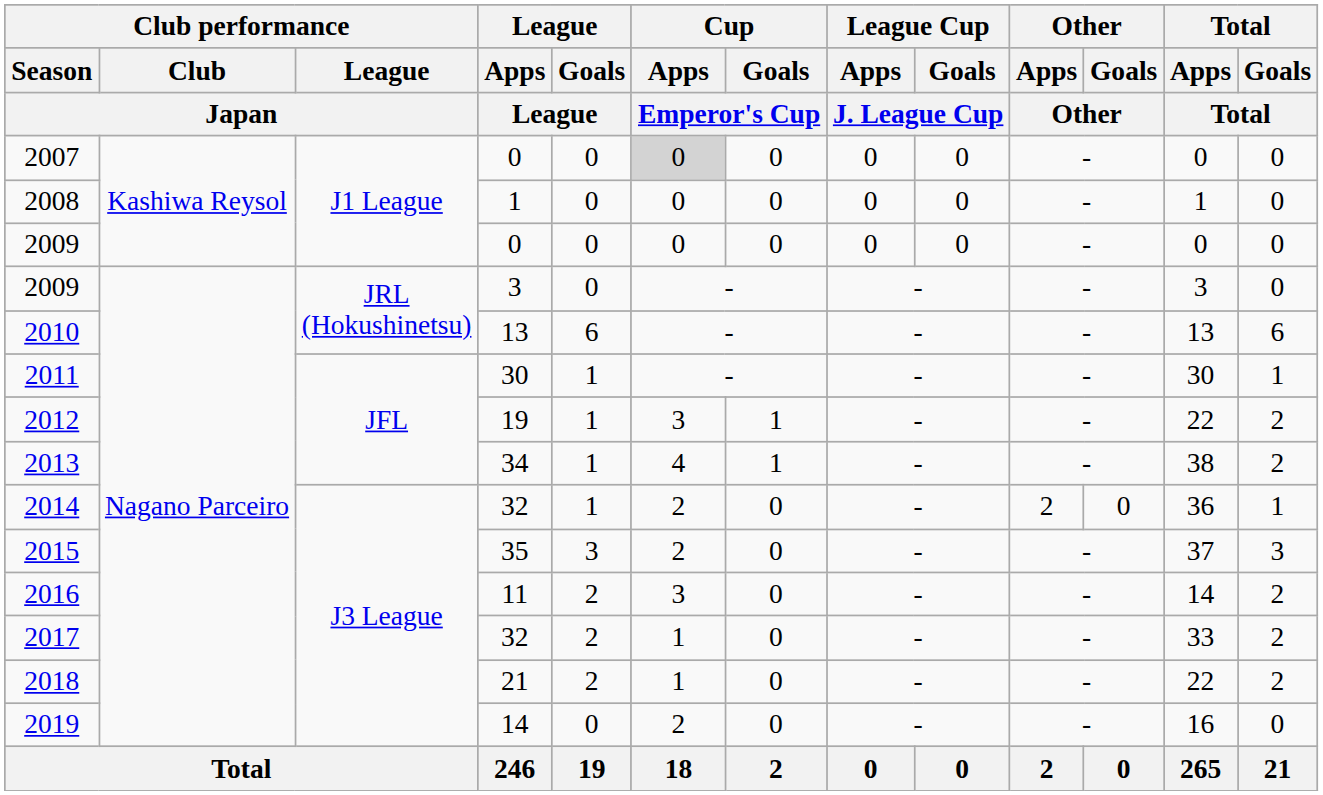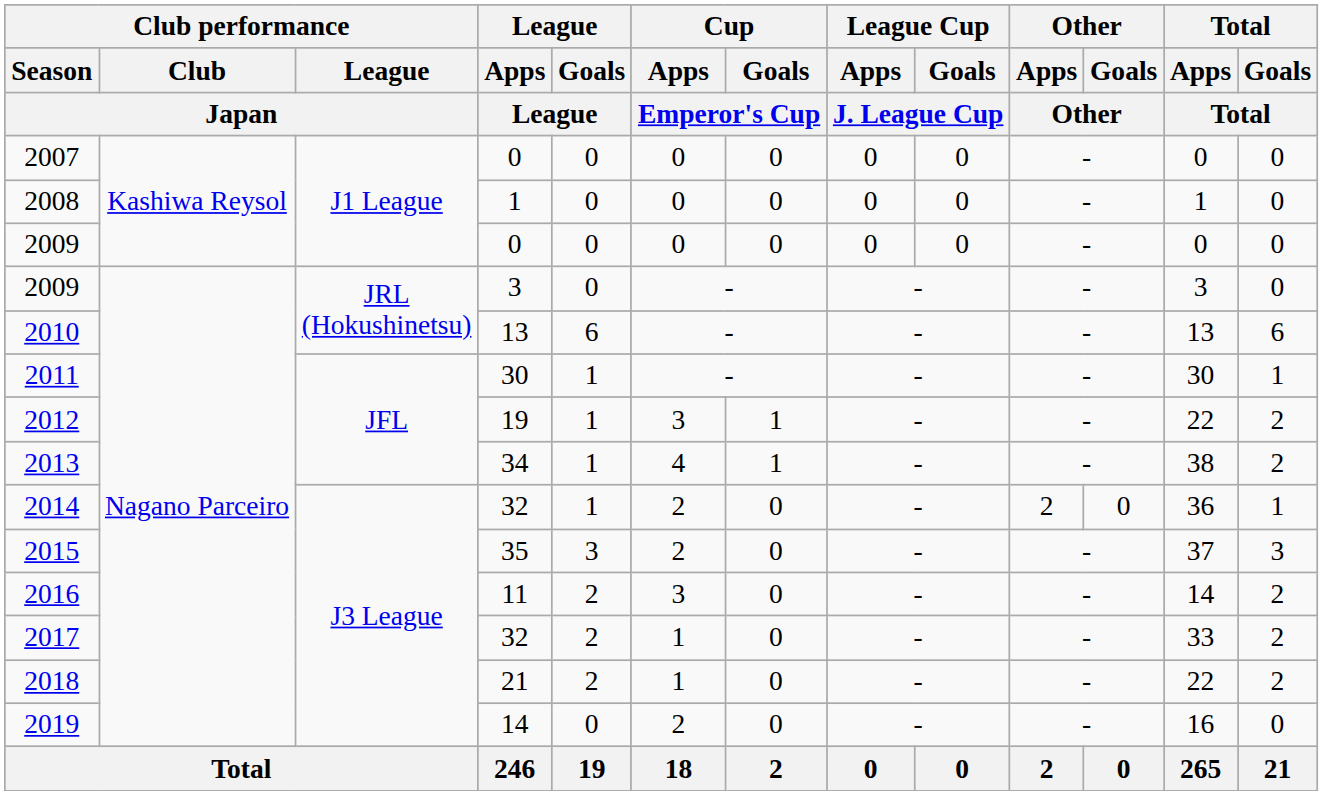2007 | Cup / Apps / Emperor's Cup: lightgrey background -> no background
